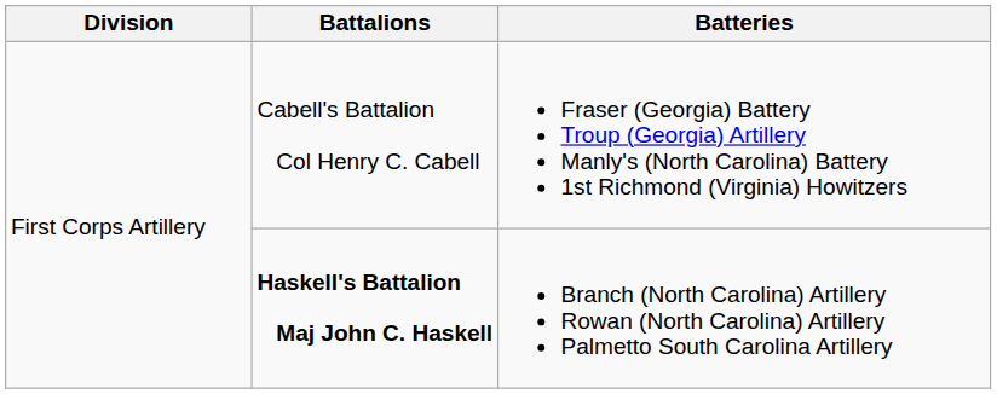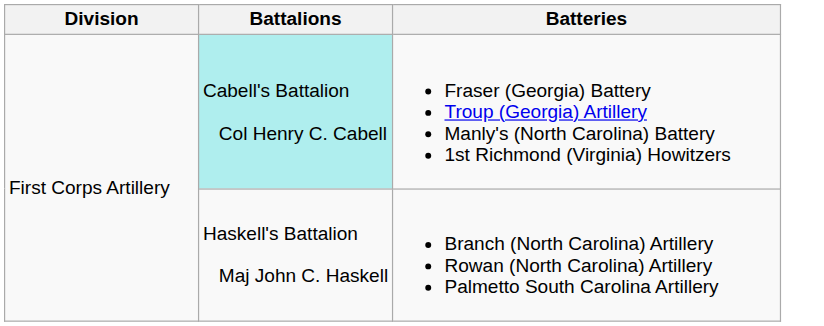Cabell's Battalion Col Henry C. Cabell | Battalions: no background -> paleturquoise background
Haskell's Battalion Maj John C. Haskell | Battalions: bold -> normal
